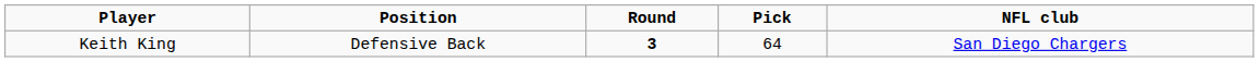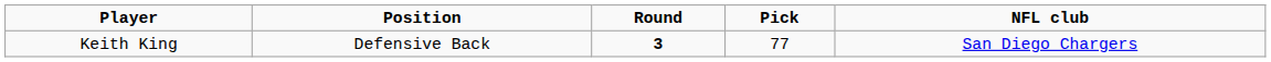Keith King | Pick: 64 -> 77
